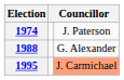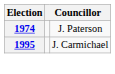- row: 1988 | G. Alexander
1995 | column 3: lightsalmon background -> no background
